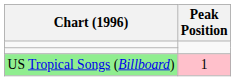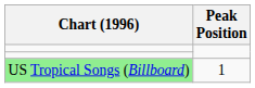row 4 | Peak Position: pink background -> no background
